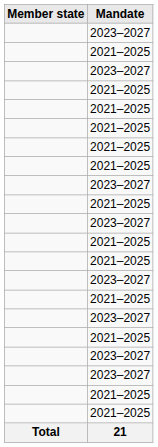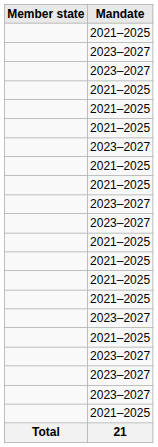row 2 | Mandate: 2023–2027 -> 2021–2025
row 3 | Mandate: 2021–2025 -> 2023–2027
row 8 | Mandate: 2021–2025 -> 2023–2027
row 10 | Mandate: 2023–2027 -> 2021–2025
row 11 | Mandate: 2021–2025 -> 2023–2027
row 15 | Mandate: 2023–2027 -> 2021–2025
row 21 | Mandate: 2021–2025 -> 2023–2027
